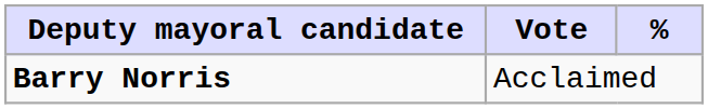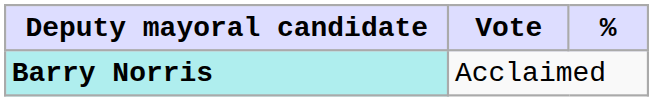Barry Norris | Deputy mayoral candidate: no background -> paleturquoise background
